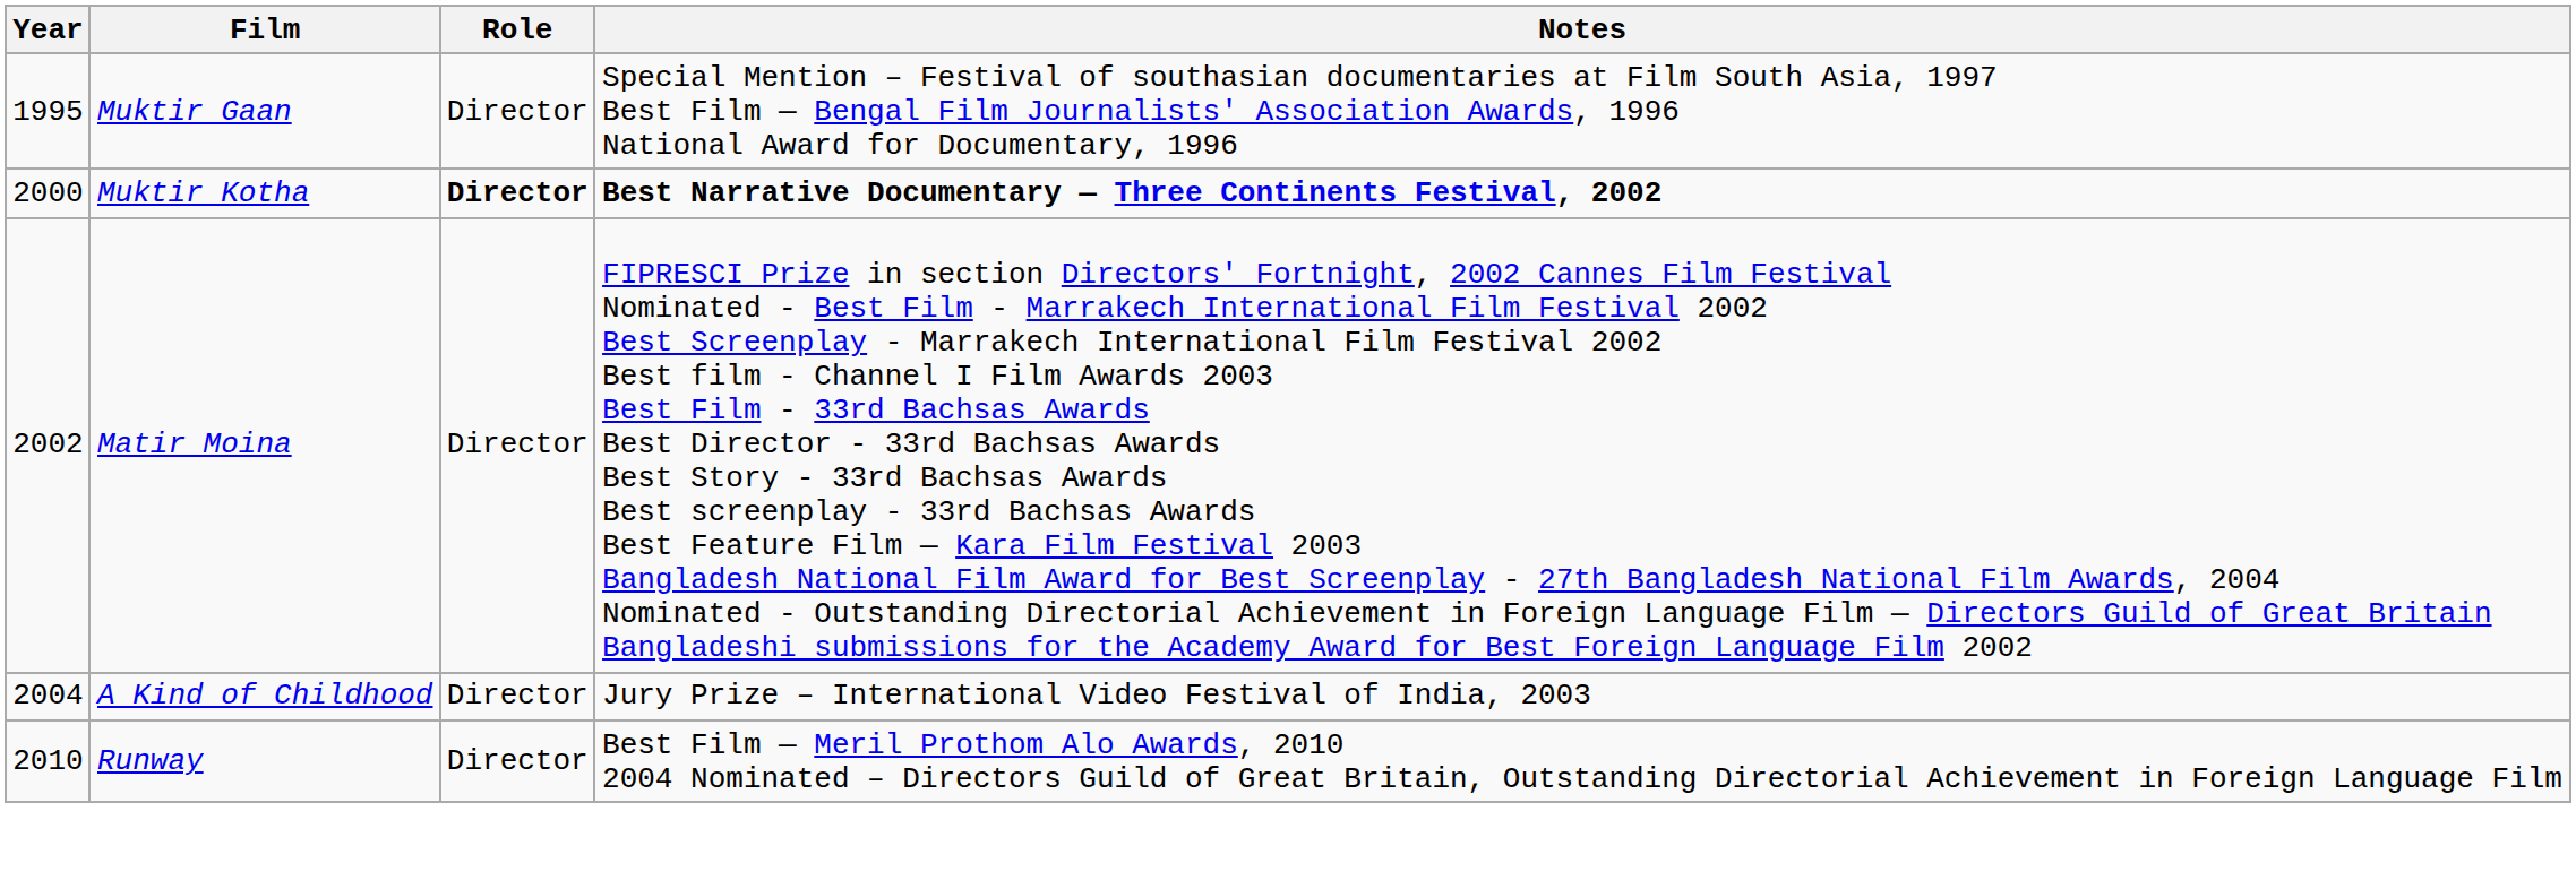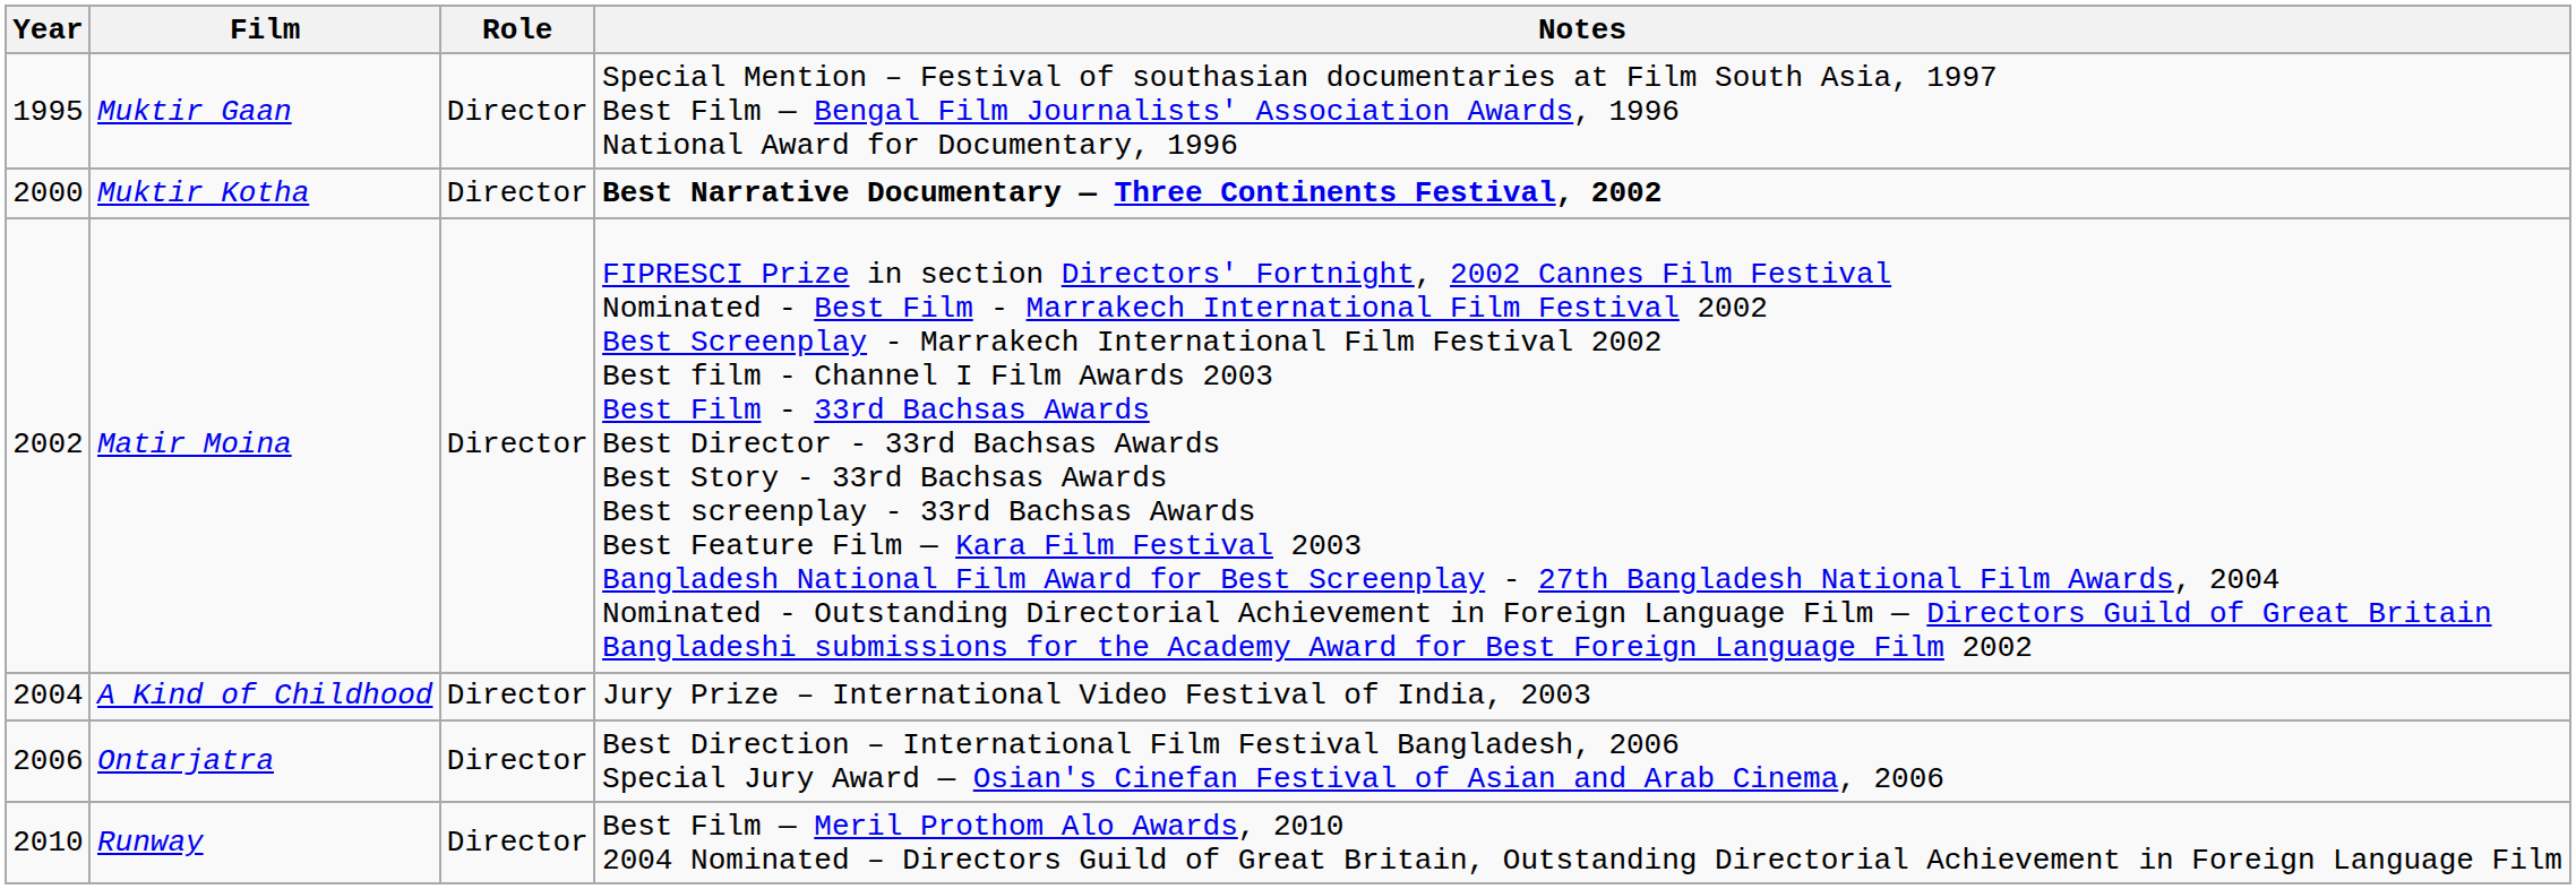Muktir Kotha | Role: bold -> normal
+ row: 2006 | Ontarjatra | Director | Best Direction – International Film Festival Bangladesh, 2006 Special Jury Award — Osian's Cinefan Festival of Asian and Arab Cinema, 2006
